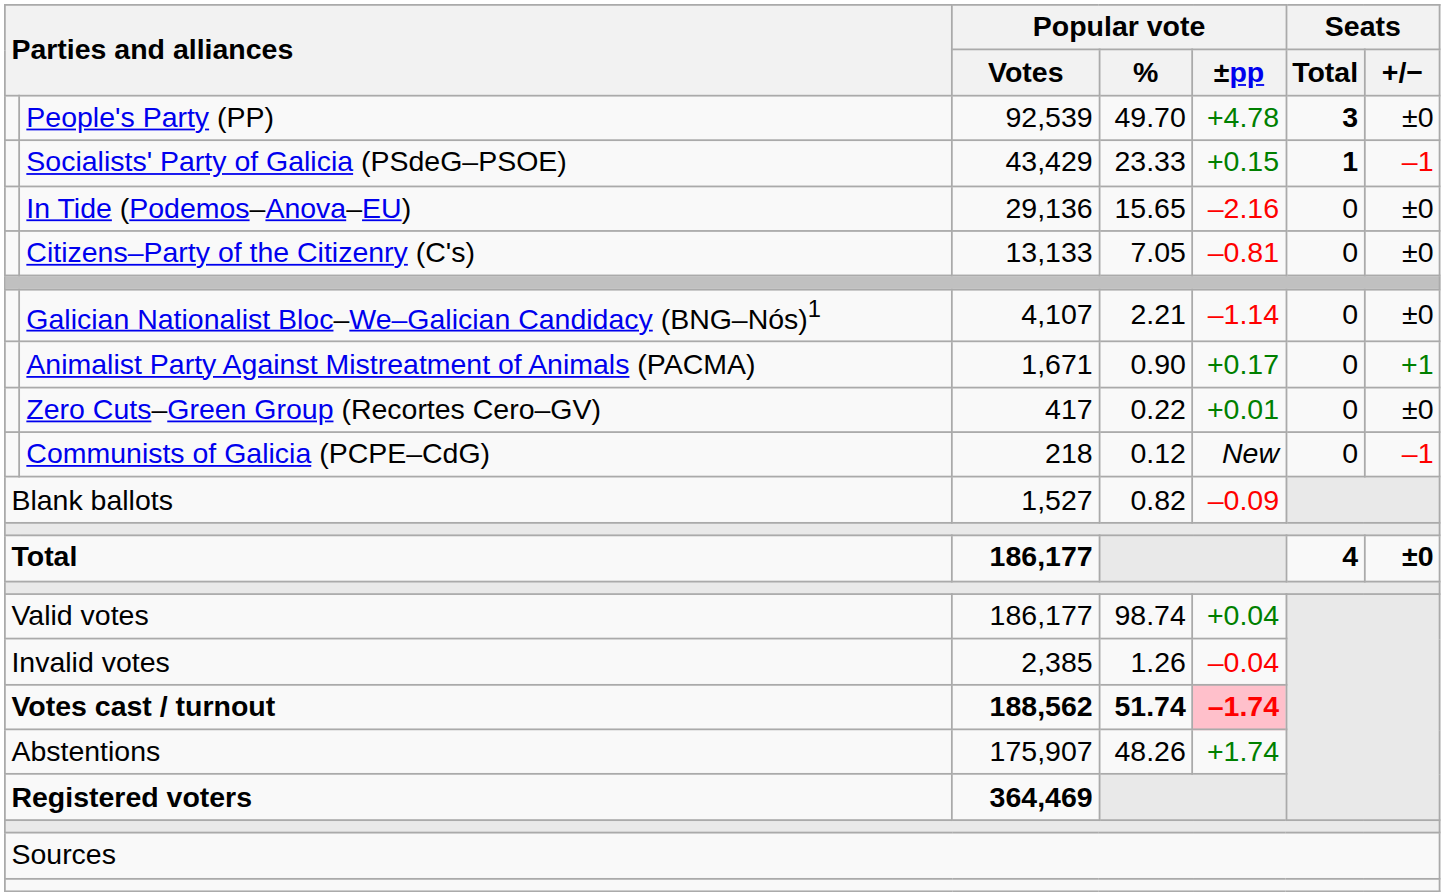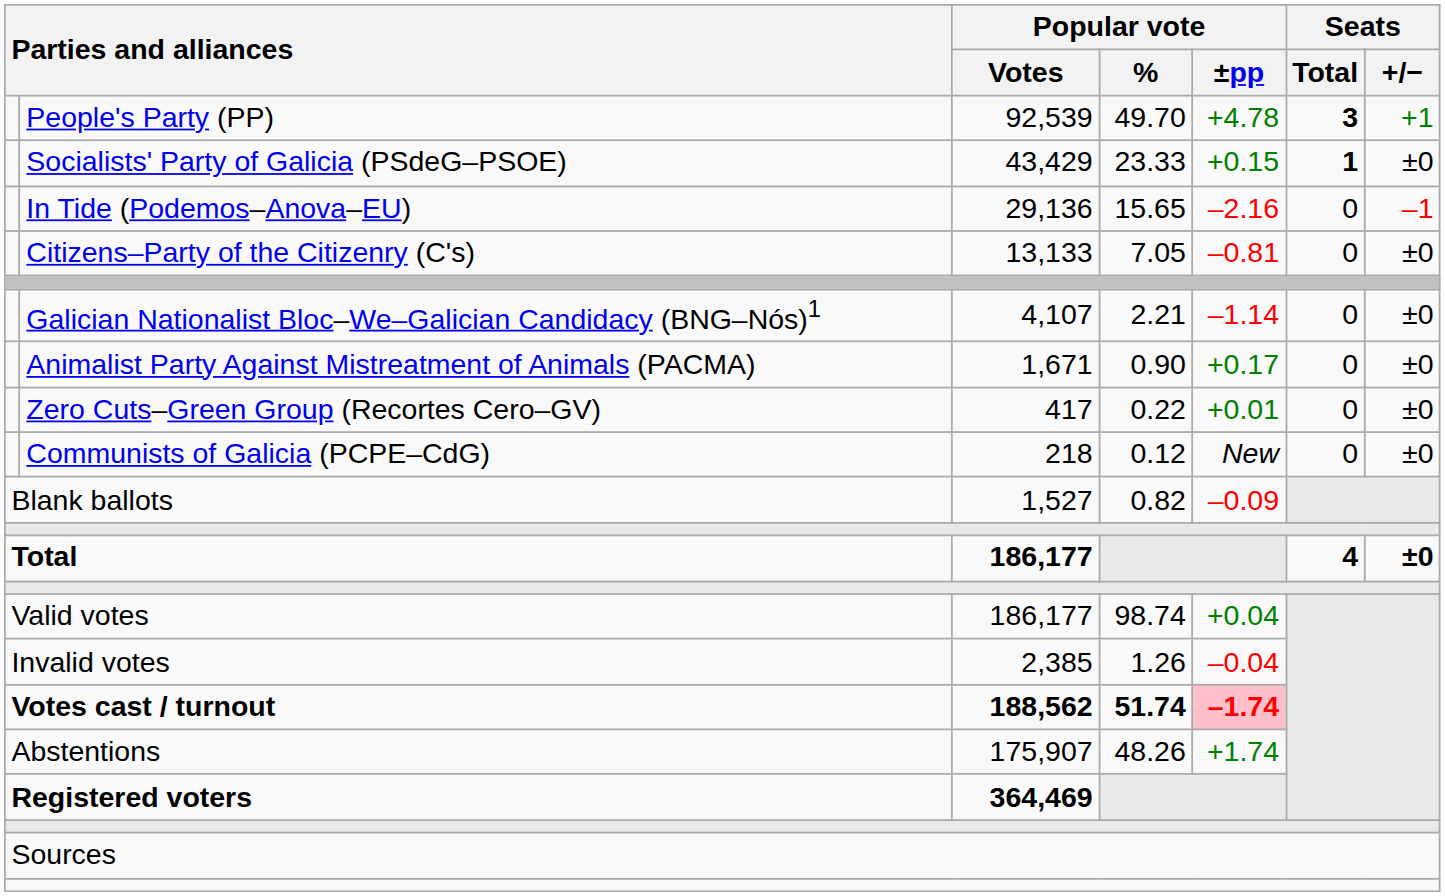People's Party (PP) | Seats / +/−: ±0 -> +1
Socialists' Party of Galicia (PSdeG–PSOE) | Seats / +/−: –1 -> ±0
In Tide (Podemos–Anova–EU) | Seats / +/−: ±0 -> –1
Animalist Party Against Mistreatment of Animals (PACMA) | Seats / +/−: +1 -> ±0
Communists of Galicia (PCPE–CdG) | Seats / +/−: –1 -> ±0
